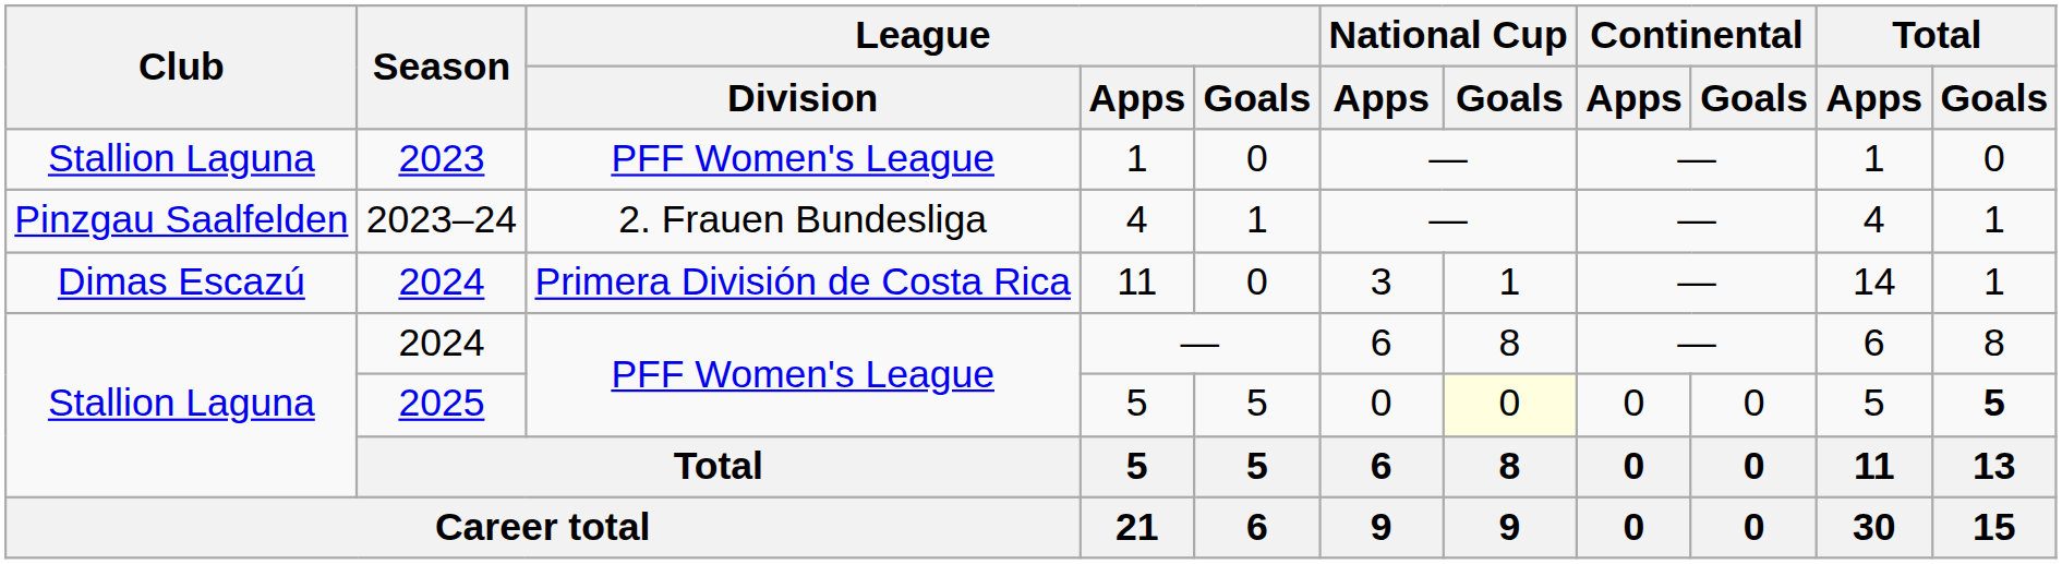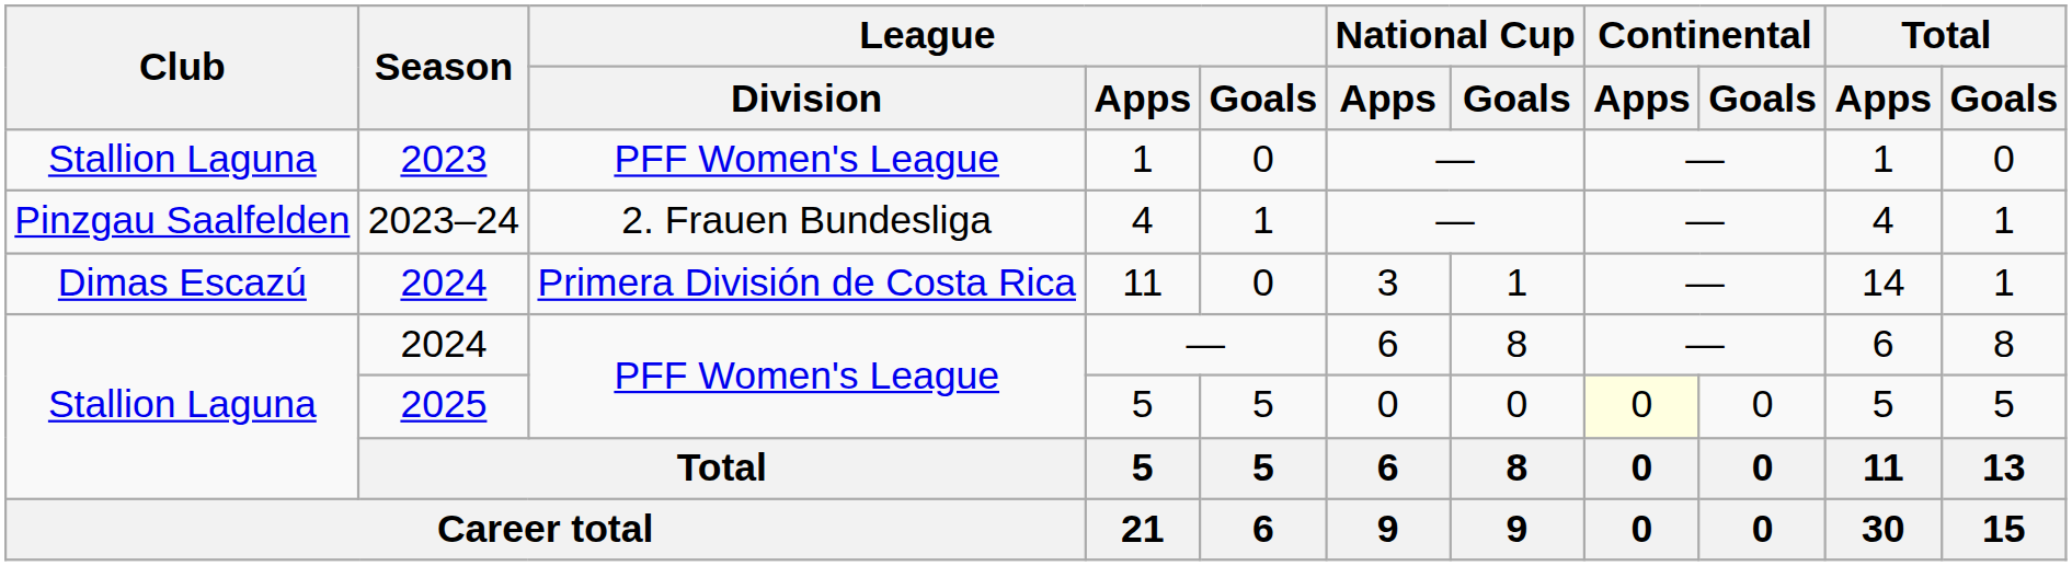2025 / 5 | National Cup / Goals: lightyellow background -> no background
2025 / 5 | Continental / Apps: no background -> lightyellow background
2025 / 5 | Total / Goals: bold -> normal
